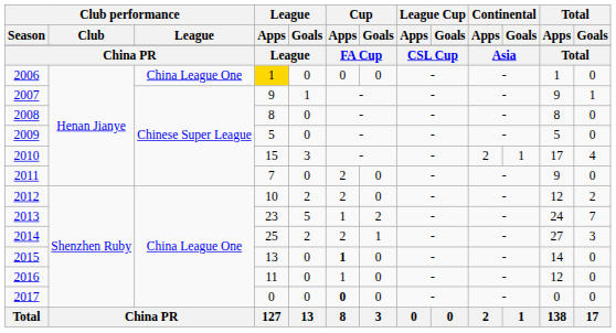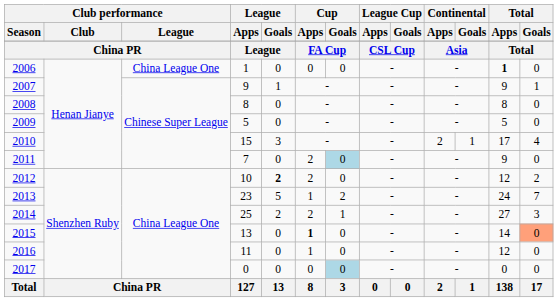2006 | League / Apps: gold background -> no background
2006 | Total / Apps: normal -> bold
2011 | Cup / Goals: no background -> lightblue background
2012 | League / Goals: normal -> bold
2015 | Total / Goals: no background -> lightsalmon background
2017 | Cup / Apps: bold -> normal
2017 | Cup / Goals: no background -> lightblue background
